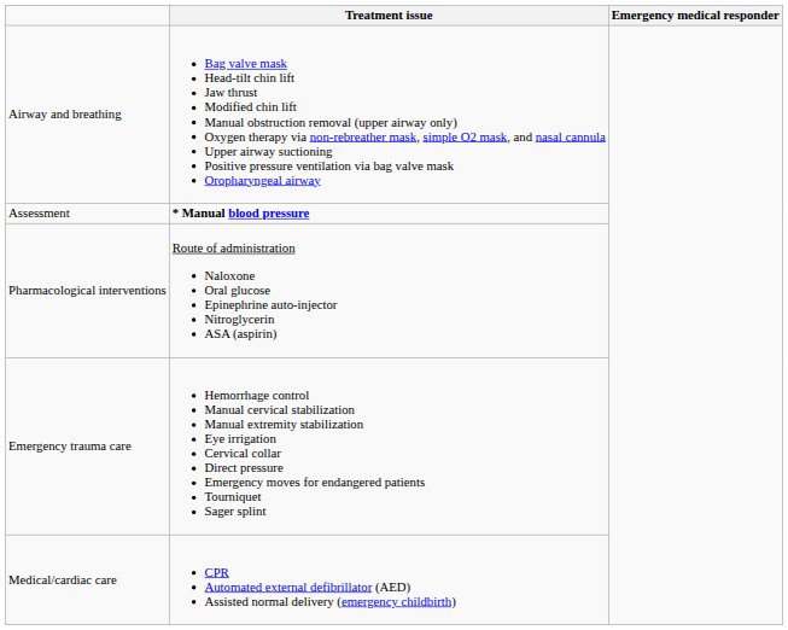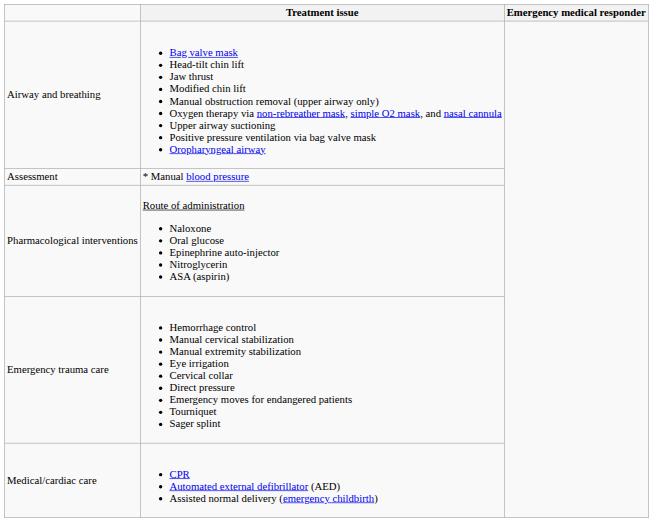Assessment | Treatment issue: bold -> normal
